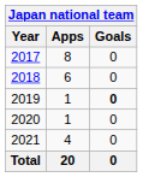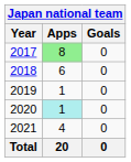2017 | Apps: no background -> lightgreen background
2019 | Goals: bold -> normal
2020 | Apps: no background -> paleturquoise background
